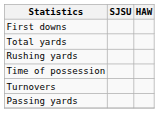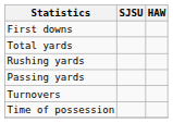rows swapped: Passing yards <-> Time of possession
